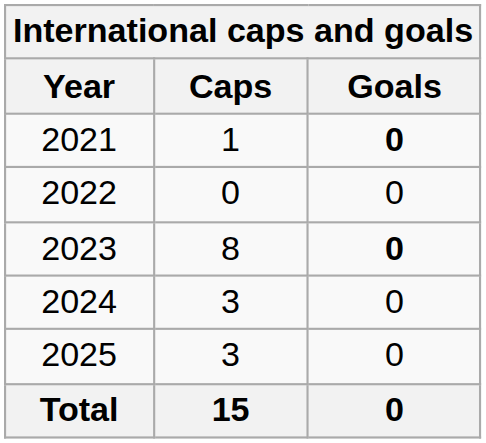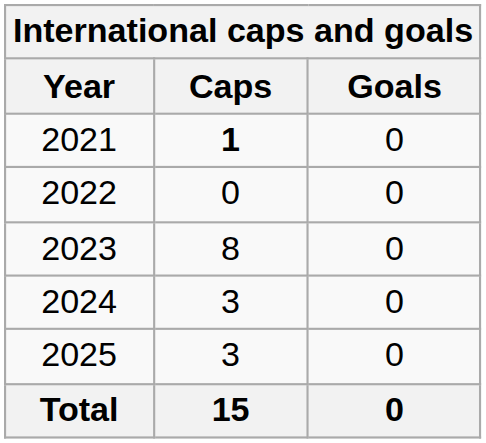2021 | Caps: normal -> bold
2021 | Goals: bold -> normal
2023 | Goals: bold -> normal
